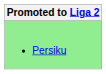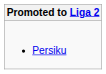row 2 | column 1: lightgreen background -> no background
